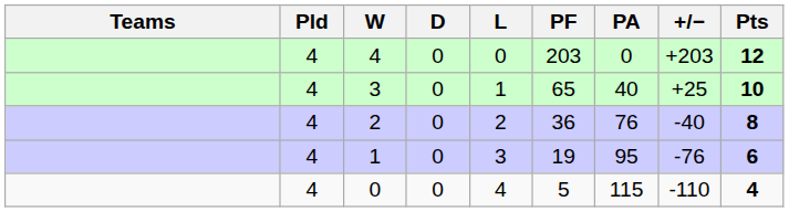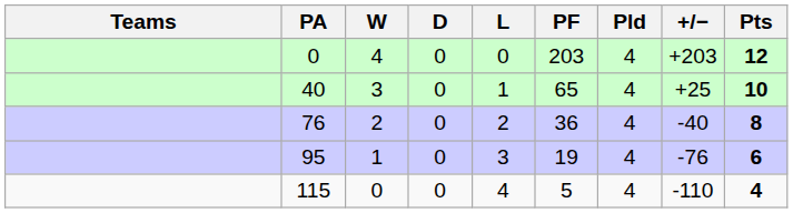columns swapped: Pld <-> PA
